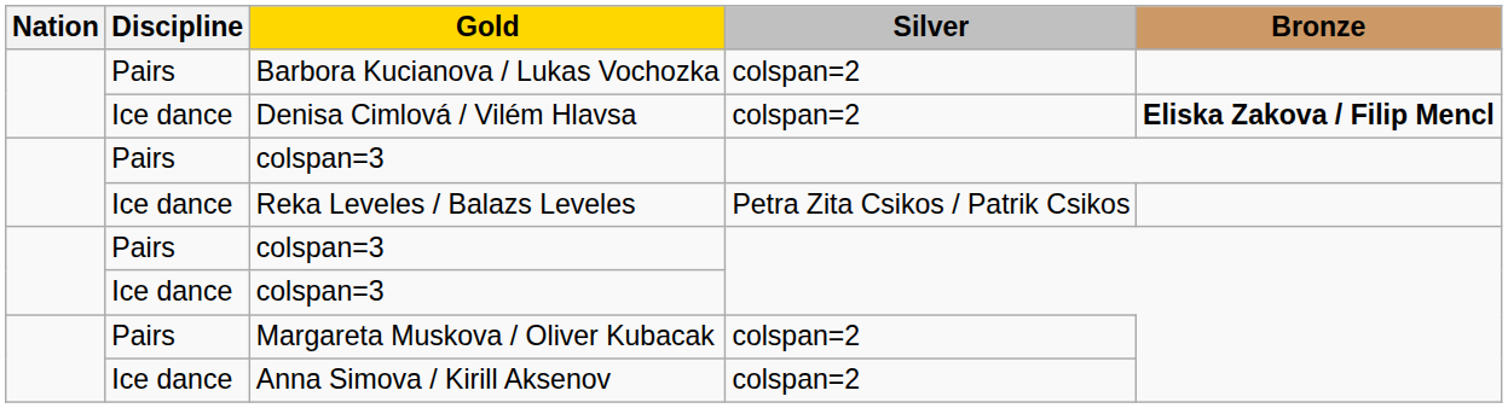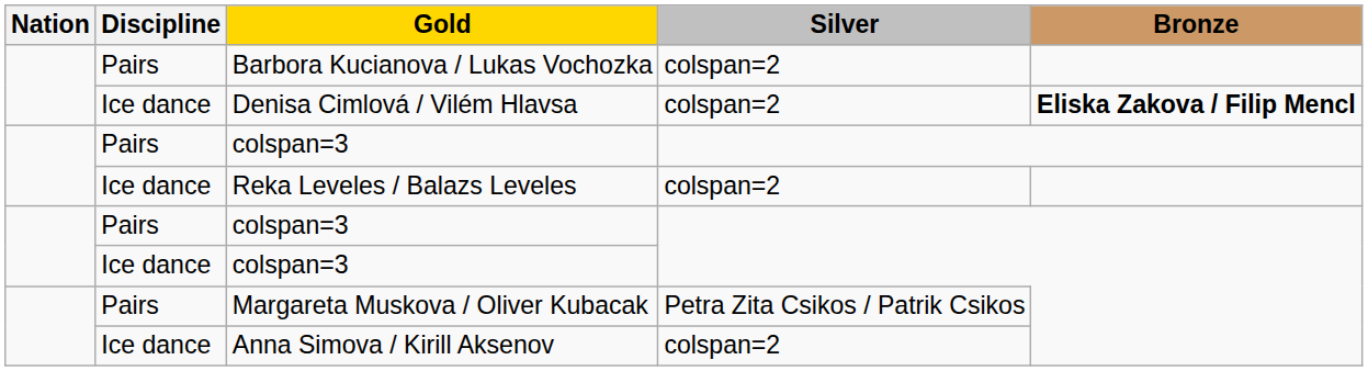Reka Leveles / Balazs Leveles | Silver: Petra Zita Csikos / Patrik Csikos -> colspan=2
Margareta Muskova / Oliver Kubacak | Silver: colspan=2 -> Petra Zita Csikos / Patrik Csikos
